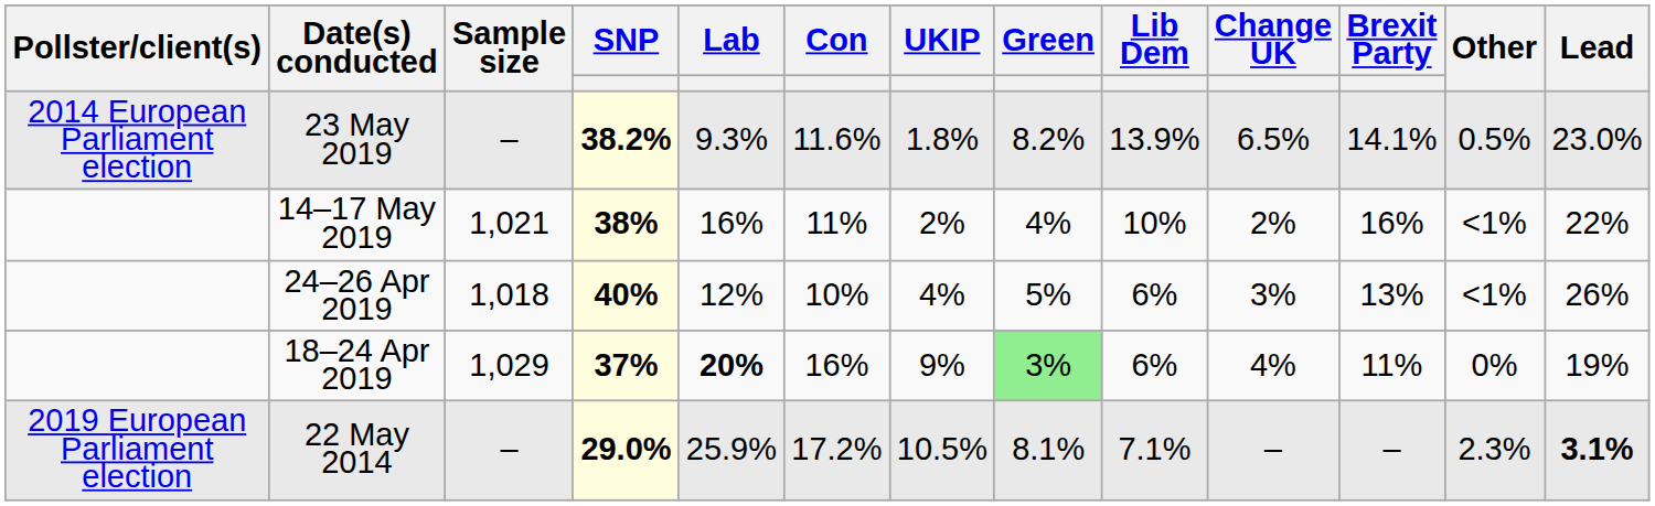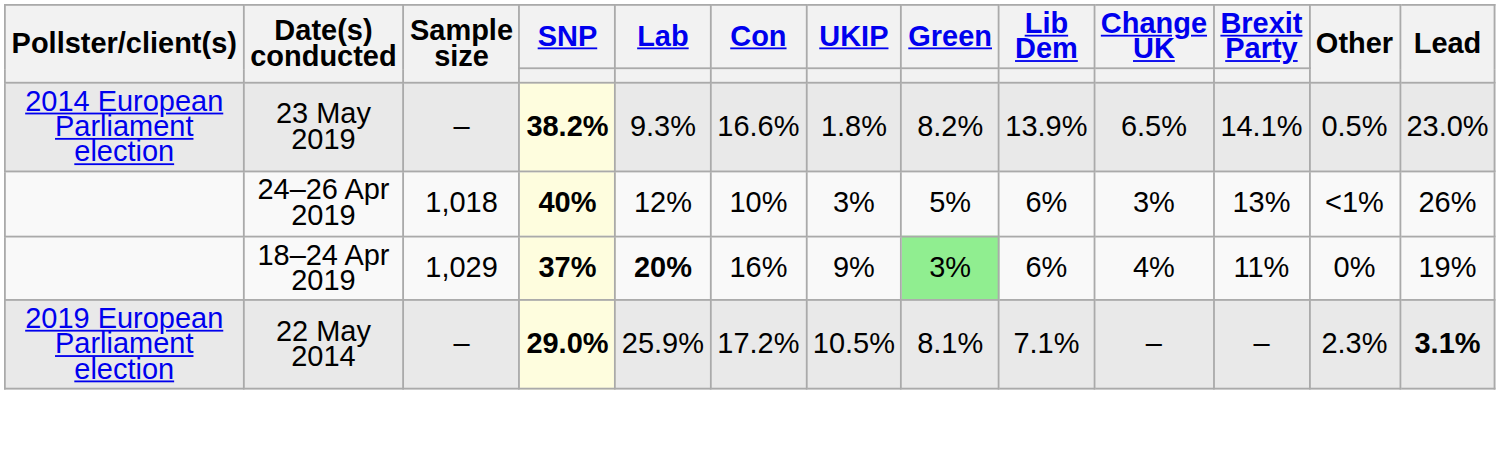23 May 2019 | Con: 11.6% -> 16.6%
- row: 14–17 May 2019 | 1,021 | 38% | 16% | 11% | 2% | 4% | 10% | 2% | 16% | <1% | 22%
24–26 Apr 2019 | UKIP: 4% -> 3%
